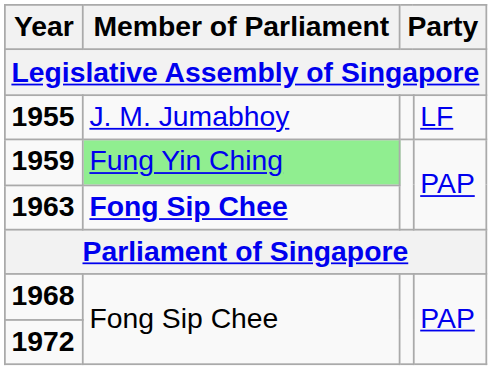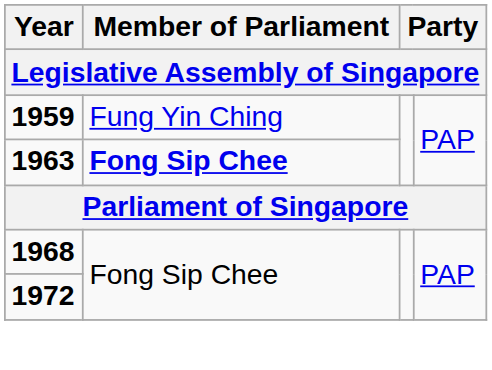- row: 1955 | J. M. Jumabhoy | LF
1959 | Member of Parliament: lightgreen background -> no background
